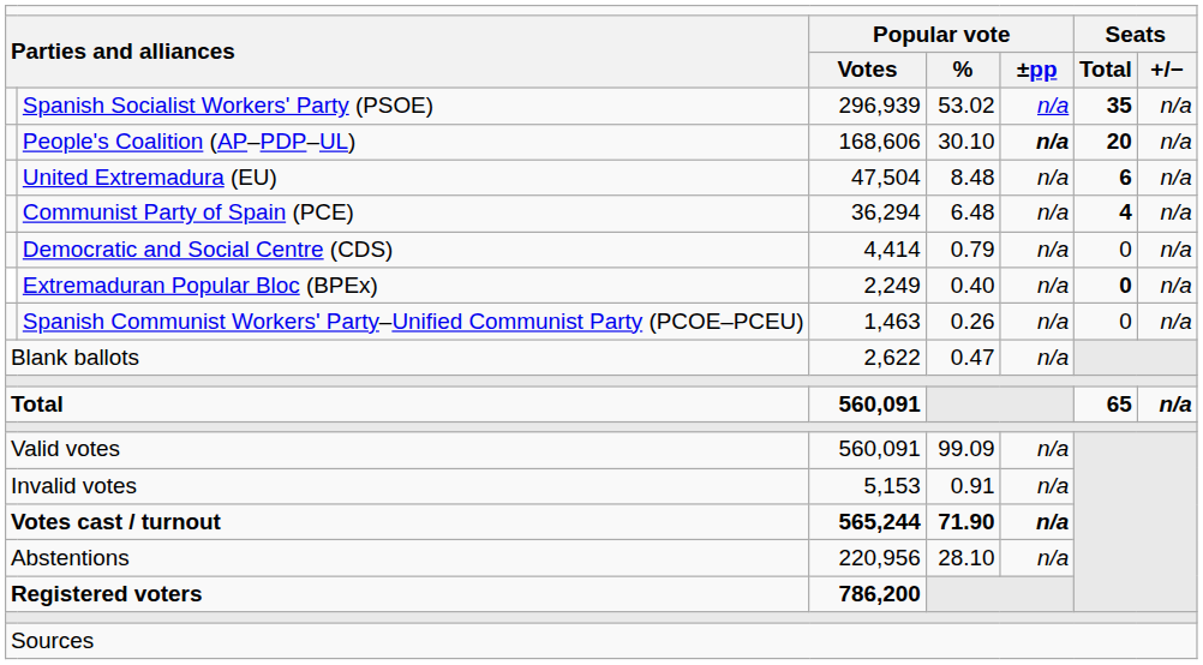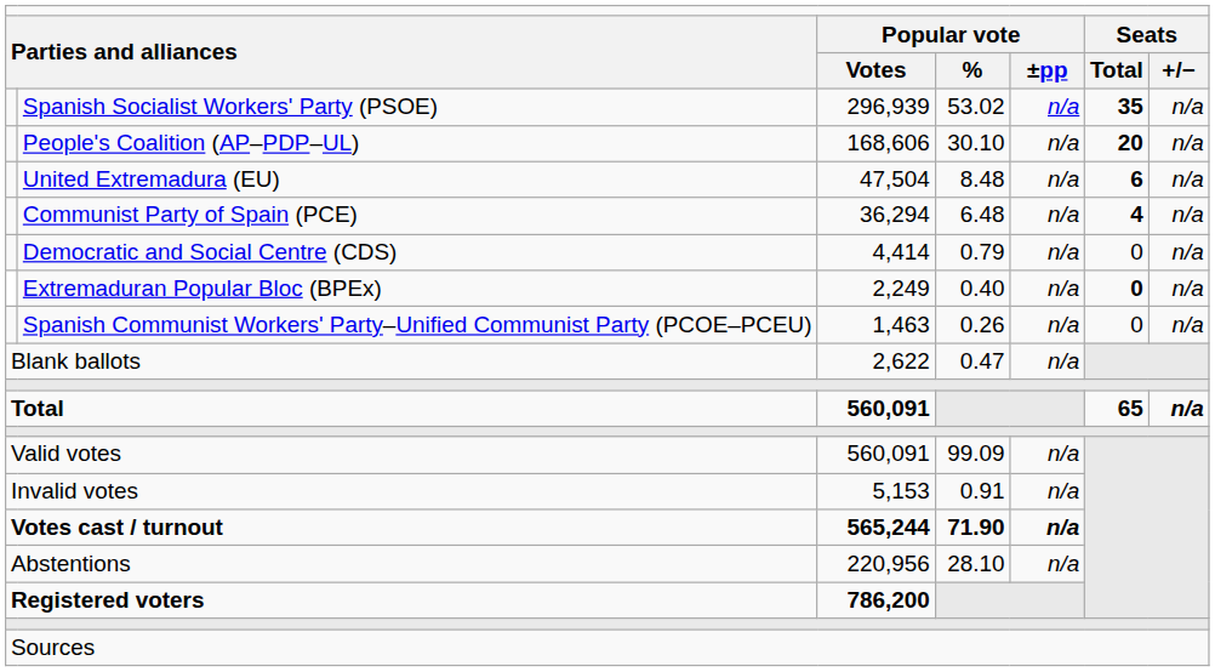People's Coalition (AP–PDP–UL) | column 5: bold -> normal
